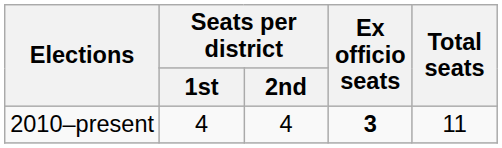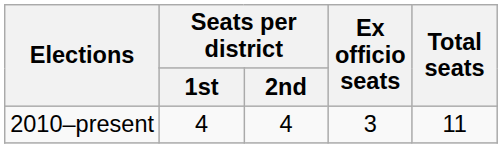2010–present | Ex officio seats: bold -> normal
